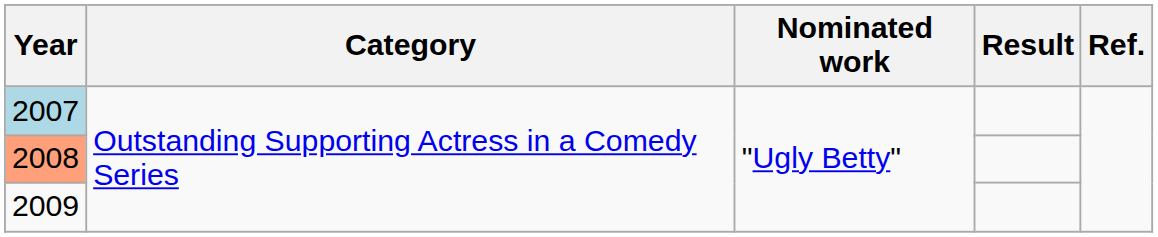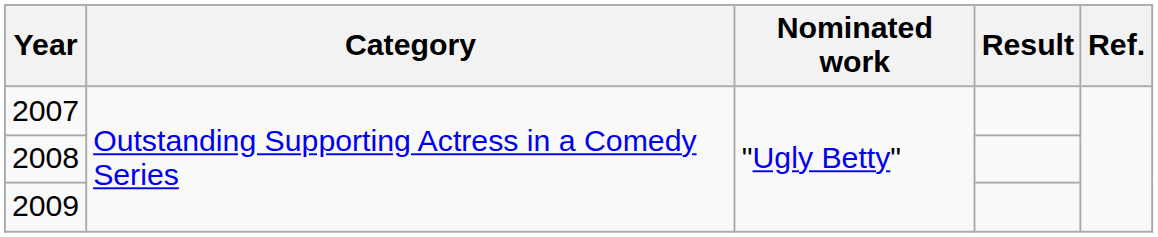2007 | Year: lightblue background -> no background
2008 | Year: lightsalmon background -> no background
